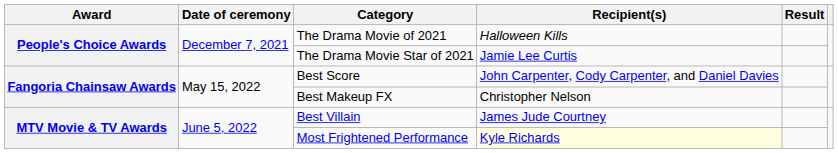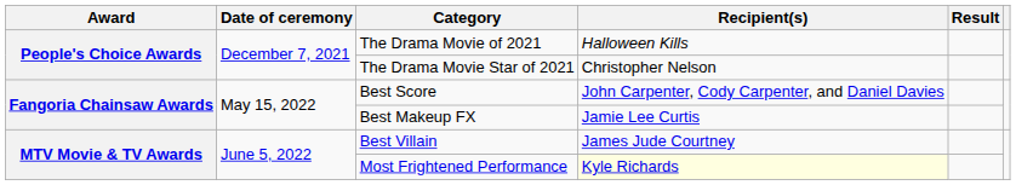The Drama Movie Star of 2021 | Recipient(s): Jamie Lee Curtis -> Christopher Nelson
Best Makeup FX | Recipient(s): Christopher Nelson -> Jamie Lee Curtis
